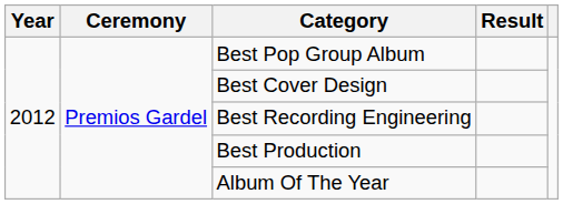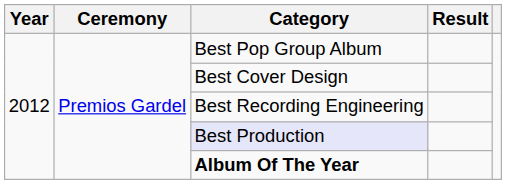Best Production | Category: no background -> lavender background
Album Of The Year | Category: normal -> bold
